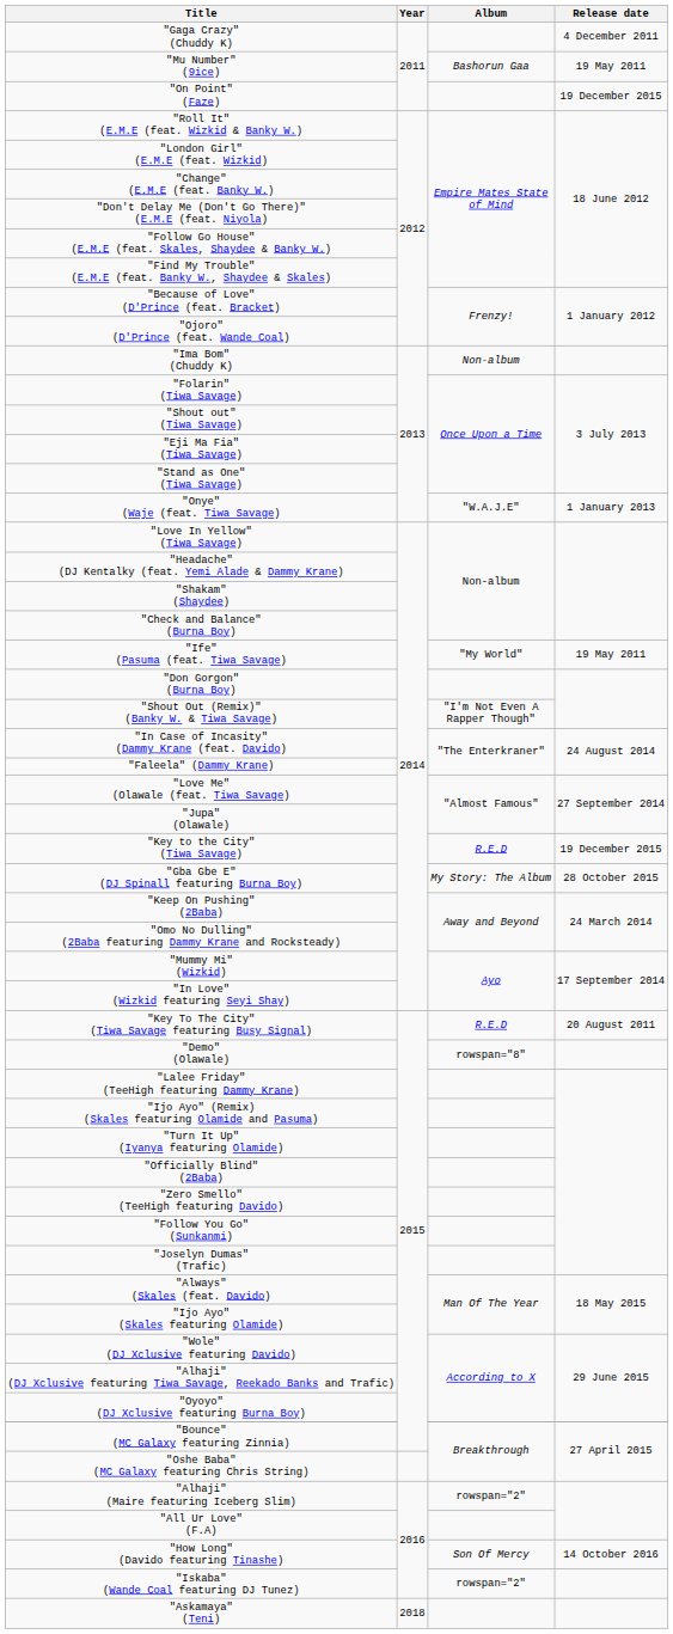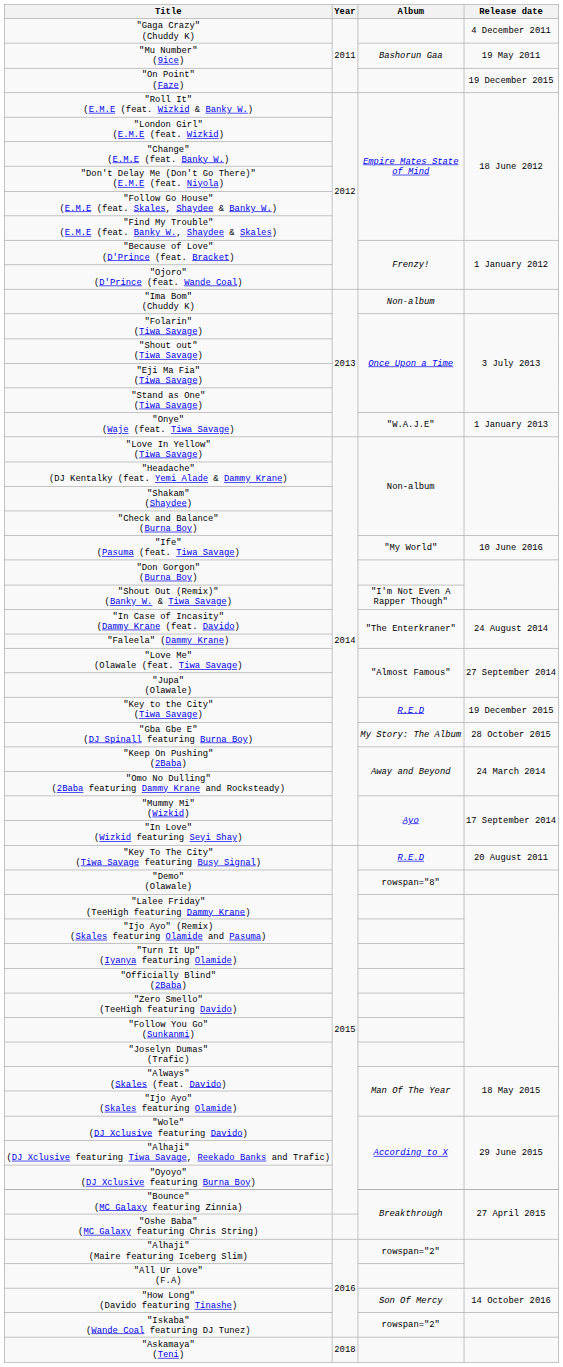"Ife" (Pasuma (feat. Tiwa Savage) | Release date: 19 May 2011 -> 10 June 2016
